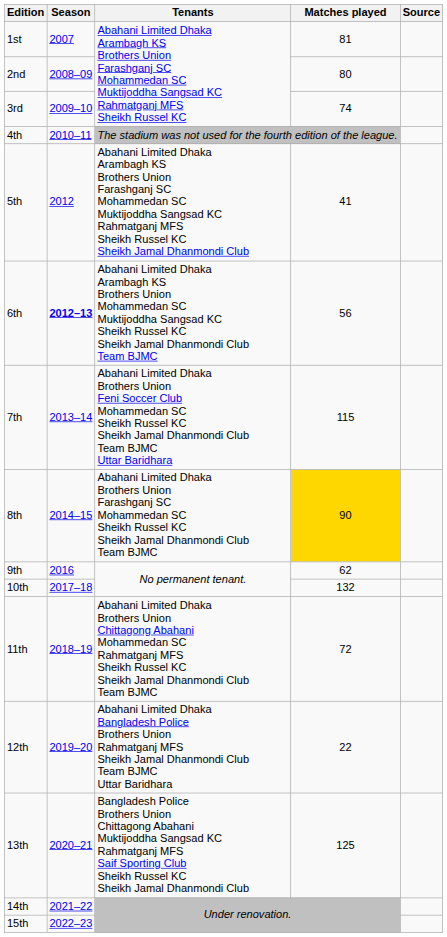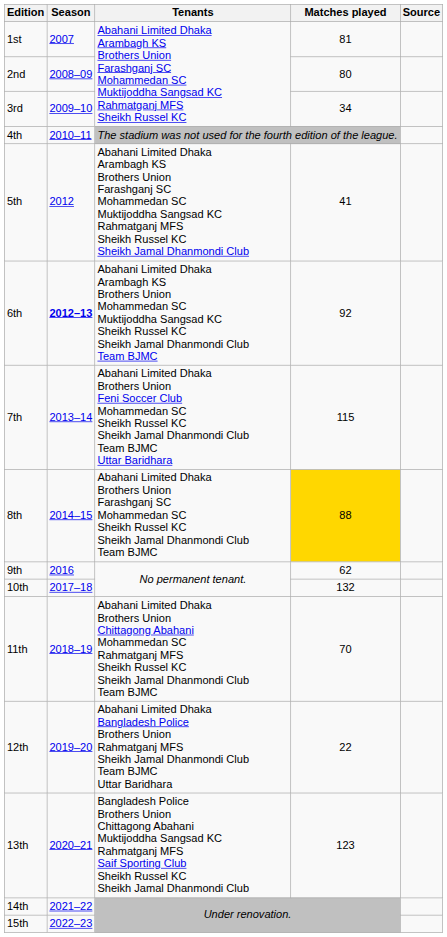3rd | Matches played: 74 -> 34
6th | Matches played: 56 -> 92
8th | Matches played: 90 -> 88
11th | Matches played: 72 -> 70
13th | Matches played: 125 -> 123
